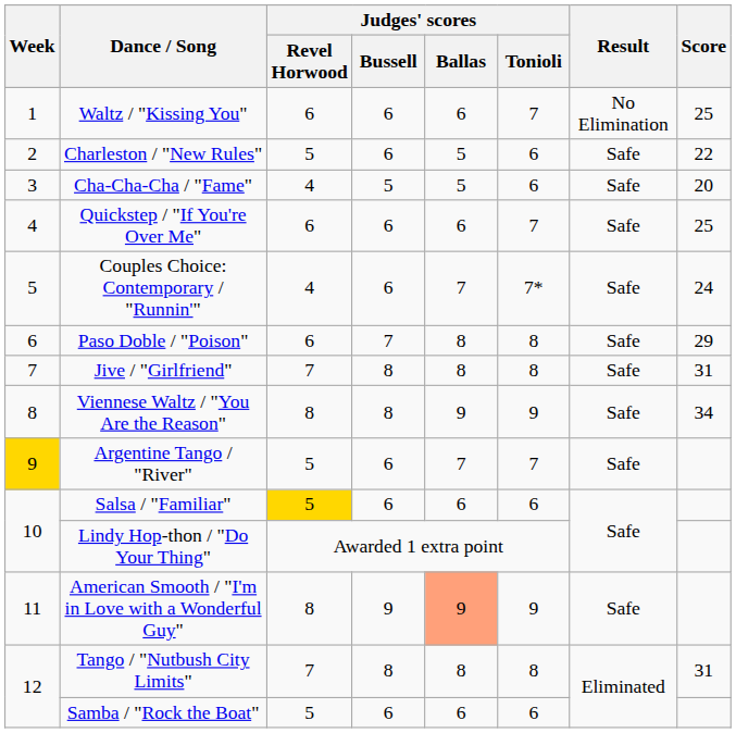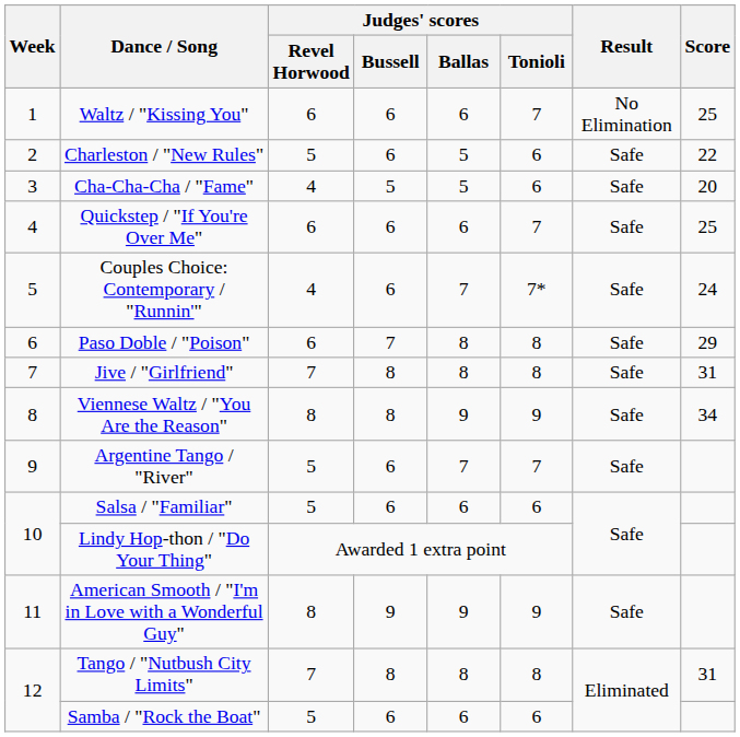Argentine Tango / "River" | Week: gold background -> no background
Salsa / "Familiar" | Judges' scores / Revel Horwood: gold background -> no background
American Smooth / "I'm in Love with a Wonderful Guy" | Judges' scores / Ballas: lightsalmon background -> no background
